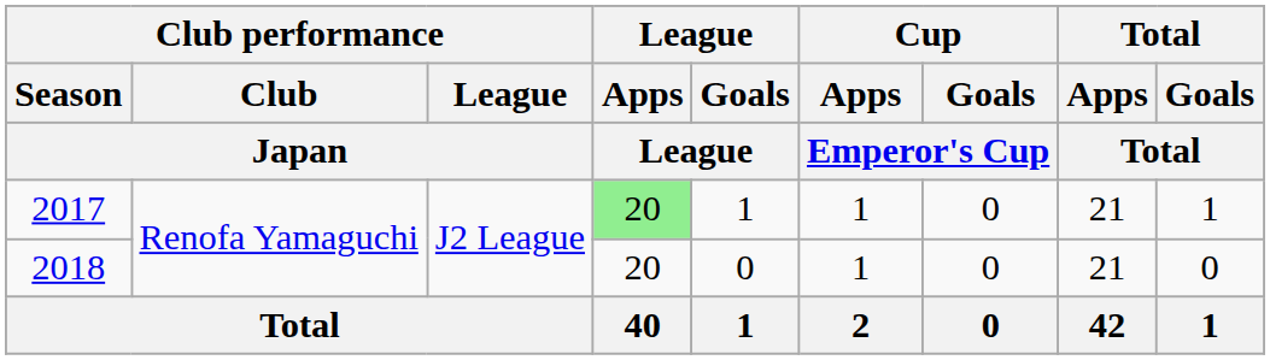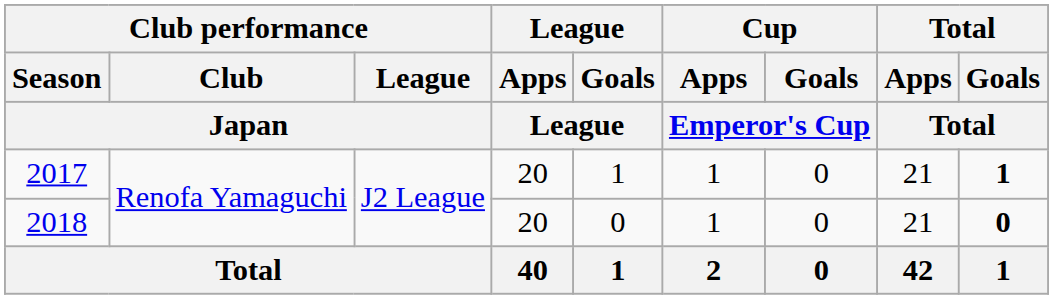2017 | League / Apps / League: lightgreen background -> no background
2017 | Total / Goals / Total: normal -> bold
2018 | Total / Goals / Total: normal -> bold
